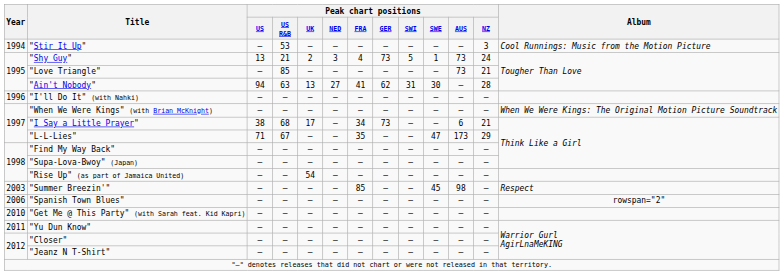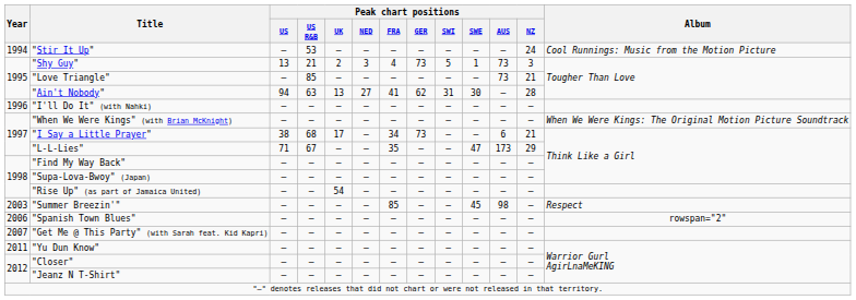"Stir It Up" | Peak chart positions / NZ: 3 -> 24
"Shy Guy" | Peak chart positions / NZ: 24 -> 3
"Get Me @ This Party" (with Sarah feat. Kid Kapri) | Year: 2010 -> 2007
